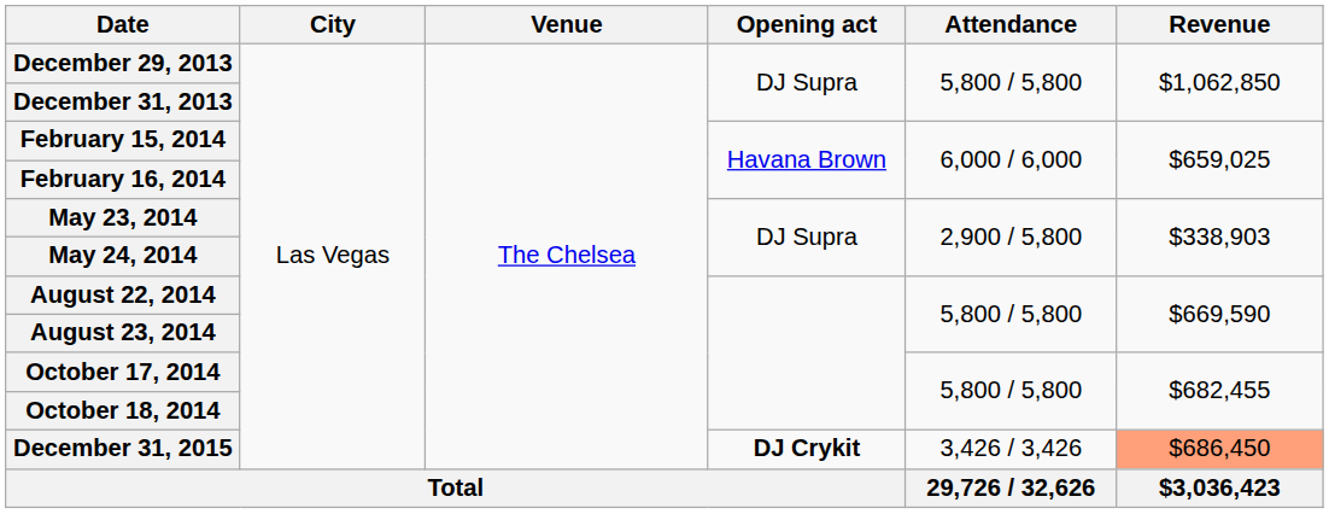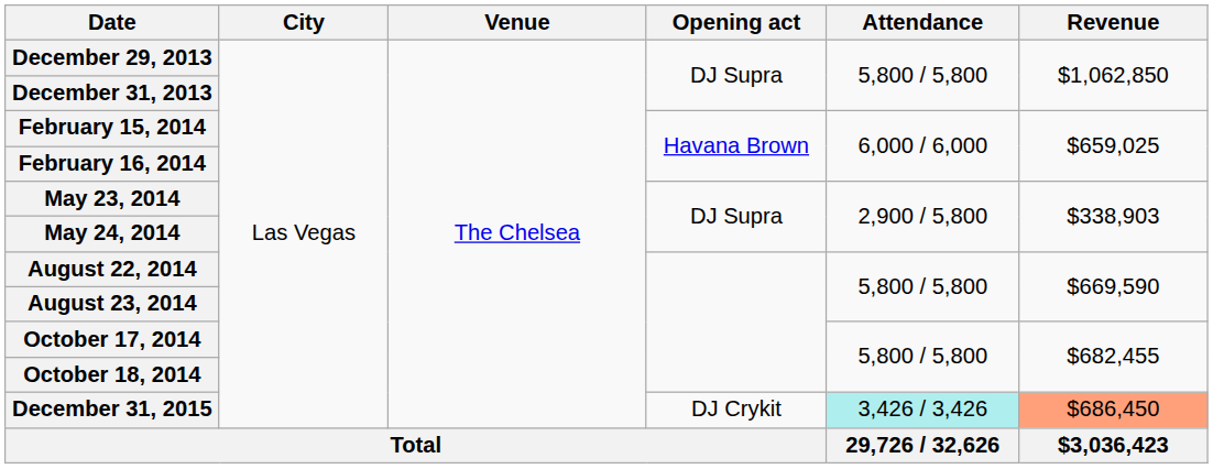December 31, 2015 | Opening act: bold -> normal
December 31, 2015 | Attendance: no background -> paleturquoise background
